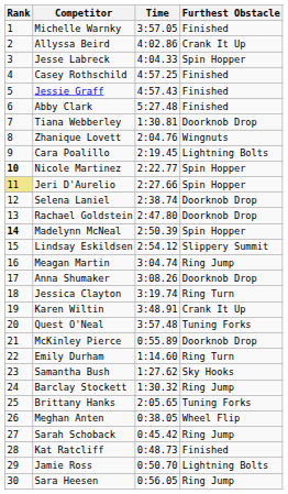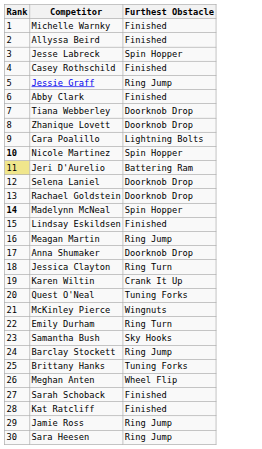- column: Time | 3:57.05 | 4:02.86 | 4:04.33 | 4:57.25 | 4:57.43 | 5:27.48 | 1:30.81 | 2:04.76 | 2:19.45 | 2:22.77 | 2:27.66 | 2:38.74 | 2:47.80 | 2:50.39 | 2:54.12 | 3:04.74 | 3:08.26 | 3:19.74 | 3:48.91 | 3:57.48 | 0:55.89 | 1:14.60 | 1:27.62 | 1:30.32 | 2:05.65 | 0:38.05 | 0:45.42 | 0:48.73 | 0:50.70 | 0:56.05
Allyssa Beird | Furthest Obstacle: Crank It Up -> Finished
Jessie Graff | Furthest Obstacle: Finished -> Ring Jump
Zhanique Lovett | Furthest Obstacle: Wingnuts -> Doorknob Drop
Jeri D'Aurelio | Furthest Obstacle: Spin Hopper -> Battering Ram
Lindsay Eskildsen | Furthest Obstacle: Slippery Summit -> Finished
McKinley Pierce | Furthest Obstacle: Doorknob Drop -> Wingnuts
Sarah Schoback | Furthest Obstacle: Ring Jump -> Finished
Jamie Ross | Furthest Obstacle: Lightning Bolts -> Ring Jump
